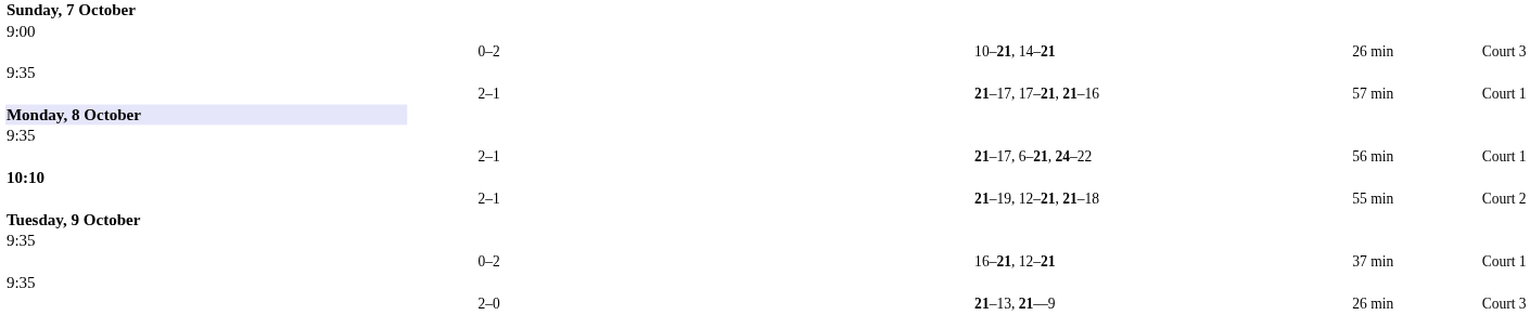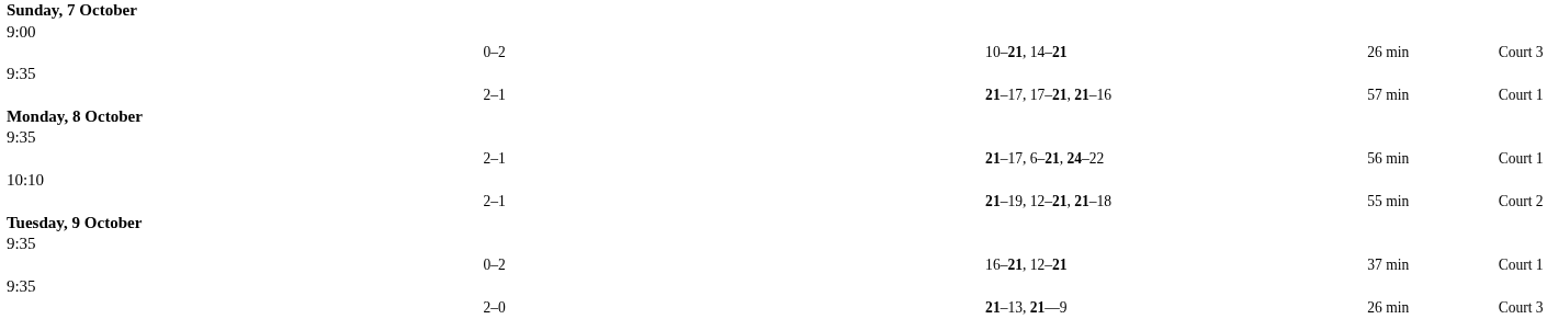Monday, 8 October | column 1: lavender background -> no background
10:10 | column 1: bold -> normal
